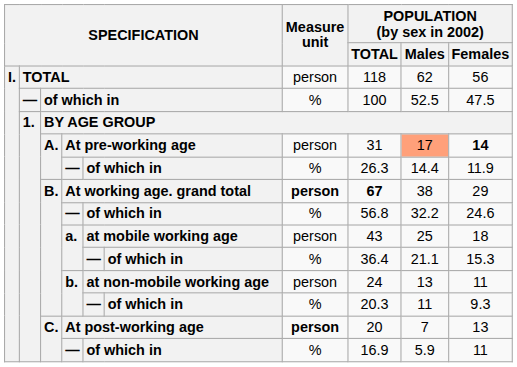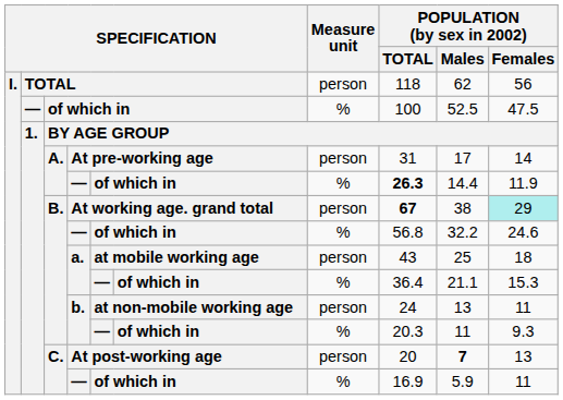At pre-working age | POPULATION (by sex in 2002) / Males: lightsalmon background -> no background
At pre-working age | POPULATION (by sex in 2002) / Females: bold -> normal
A. / — | POPULATION (by sex in 2002) / TOTAL: normal -> bold
At working age. grand total | Measure unit: bold -> normal
At working age. grand total | POPULATION (by sex in 2002) / Females: no background -> paleturquoise background
At post-working age | Measure unit: bold -> normal
At post-working age | POPULATION (by sex in 2002) / Males: normal -> bold
